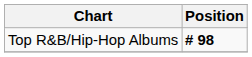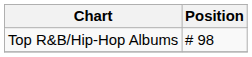Top R&B/Hip-Hop Albums | Position: bold -> normal
